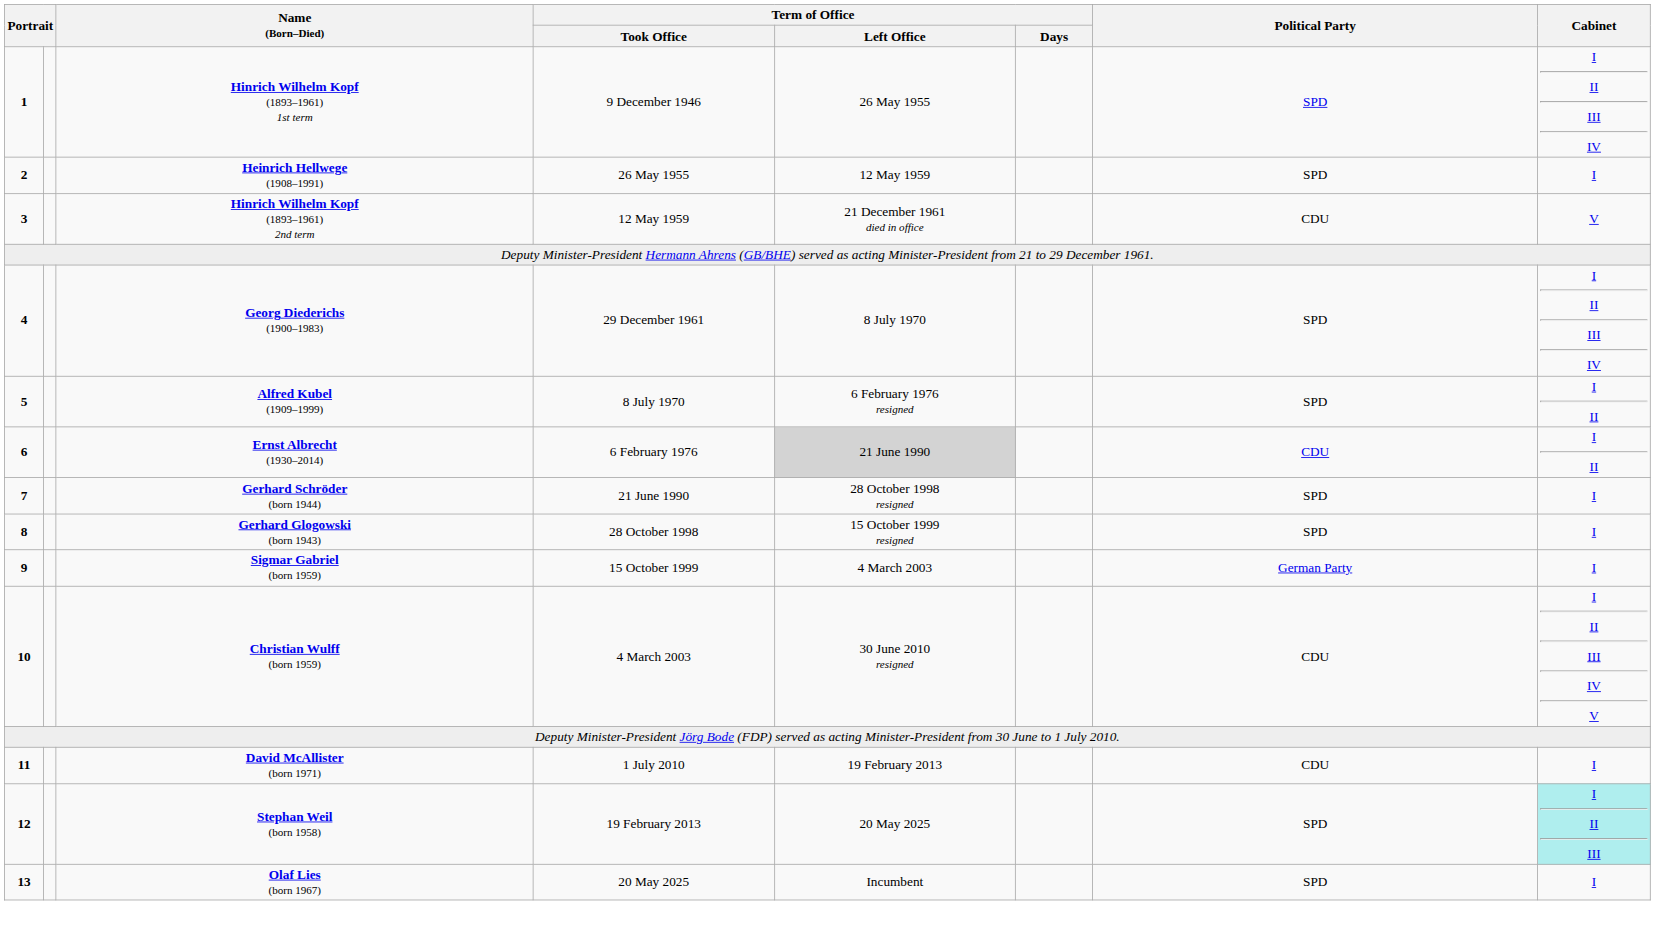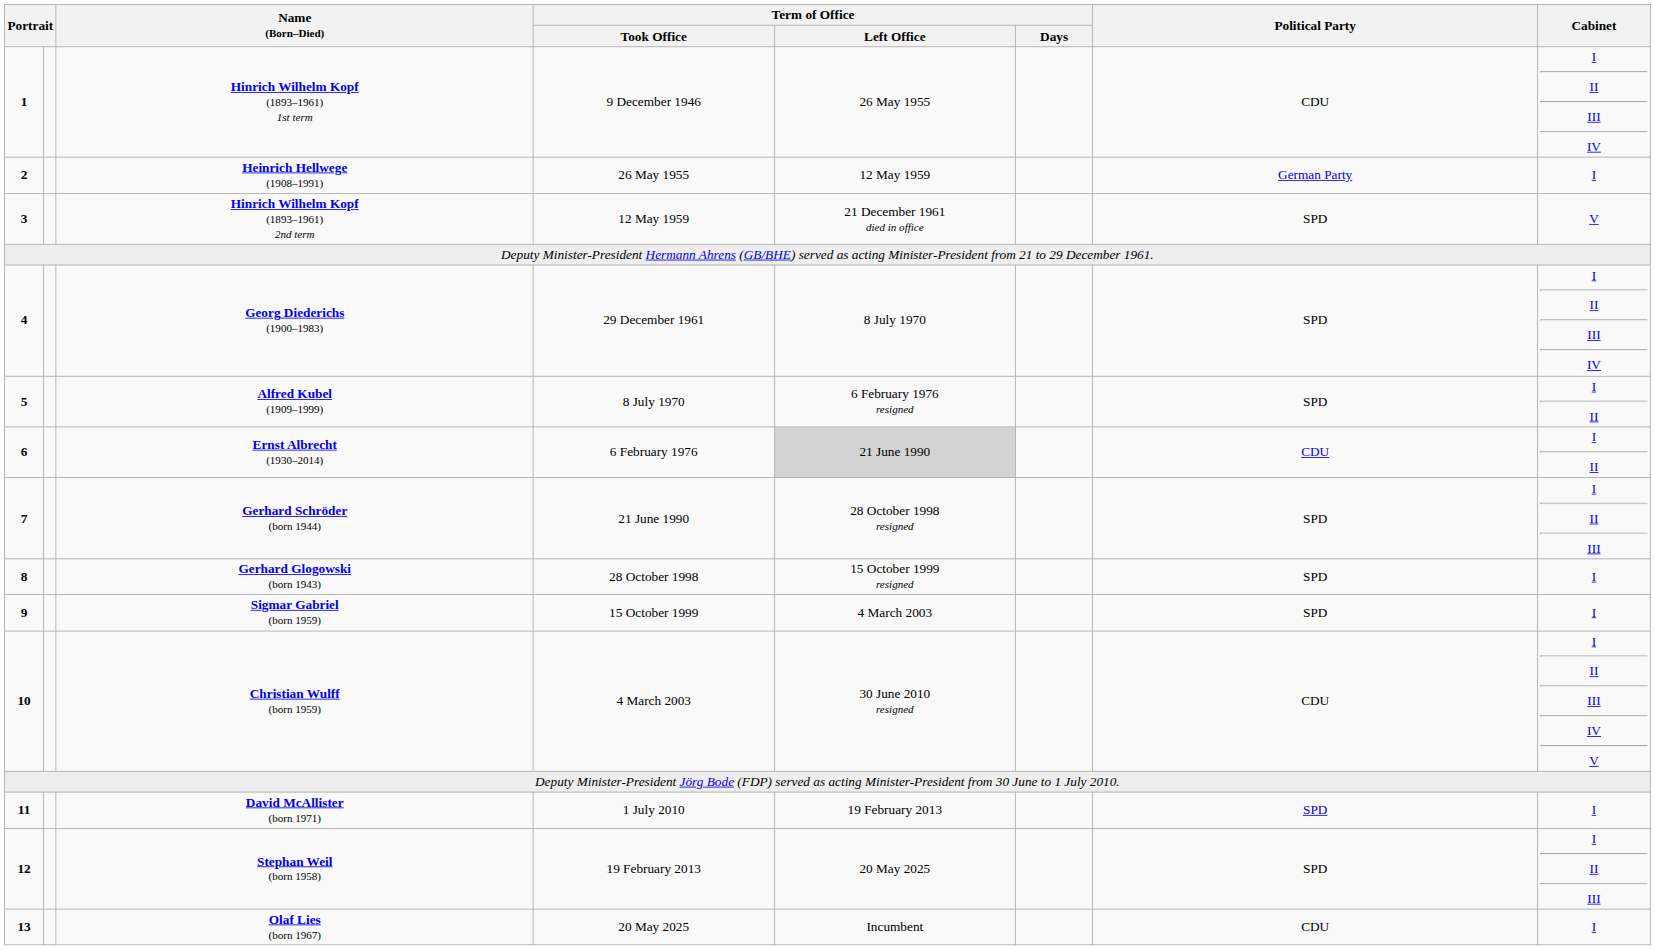Hinrich Wilhelm Kopf (1893–1961) 1st term | Political Party: SPD -> CDU
Heinrich Hellwege (1908–1991) | Political Party: SPD -> German Party
Hinrich Wilhelm Kopf (1893–1961) 2nd term | Political Party: CDU -> SPD
Gerhard Schröder (born 1944) | Cabinet: I -> I II III
Sigmar Gabriel (born 1959) | Political Party: German Party -> SPD
David McAllister (born 1971) | Political Party: CDU -> SPD
Stephan Weil (born 1958) | Cabinet: paleturquoise background -> no background
Olaf Lies (born 1967) | Political Party: SPD -> CDU
